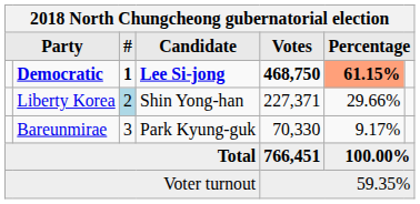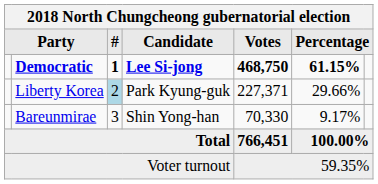Democratic | column 6: lightsalmon background -> no background
Liberty Korea | Candidate: Shin Yong-han -> Park Kyung-guk
Bareunmirae | Candidate: Park Kyung-guk -> Shin Yong-han
